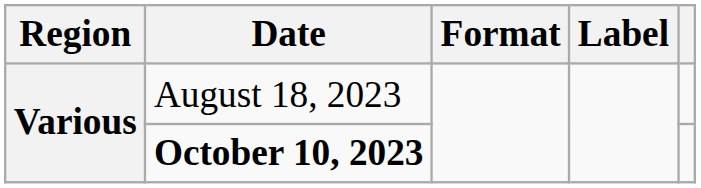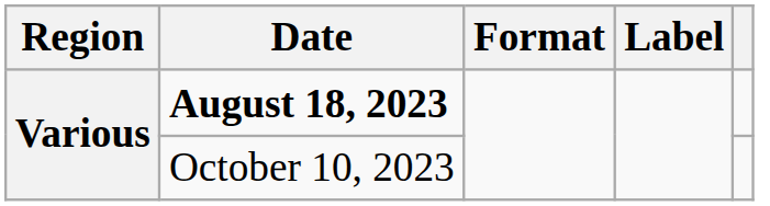August 18, 2023 | Date: normal -> bold
October 10, 2023 | Date: bold -> normal
